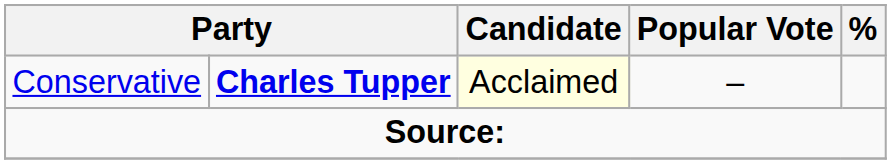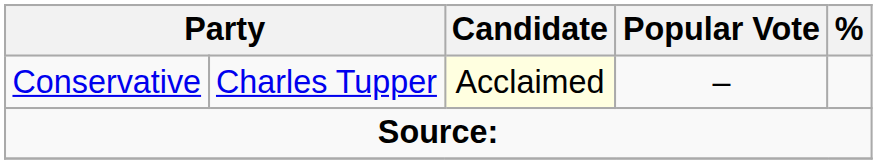Conservative | column 2: bold -> normal
